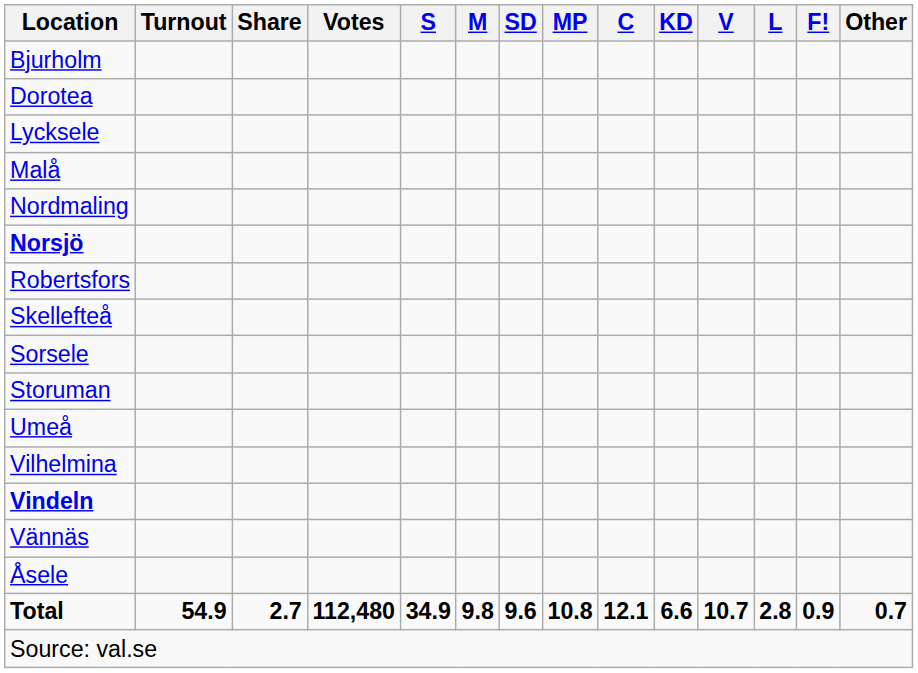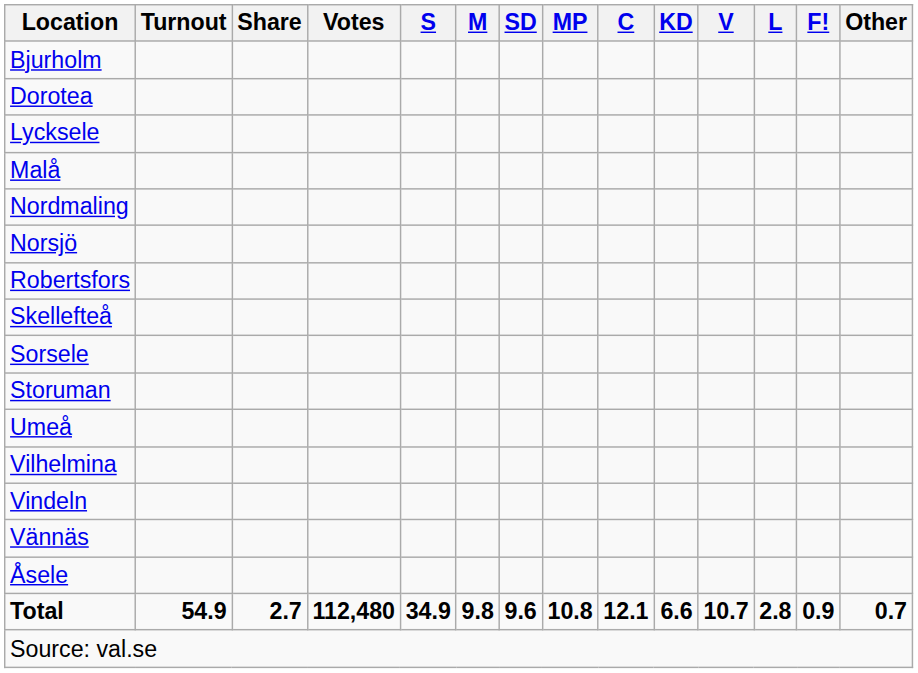Norsjö | Location: bold -> normal
Vindeln | Location: bold -> normal
